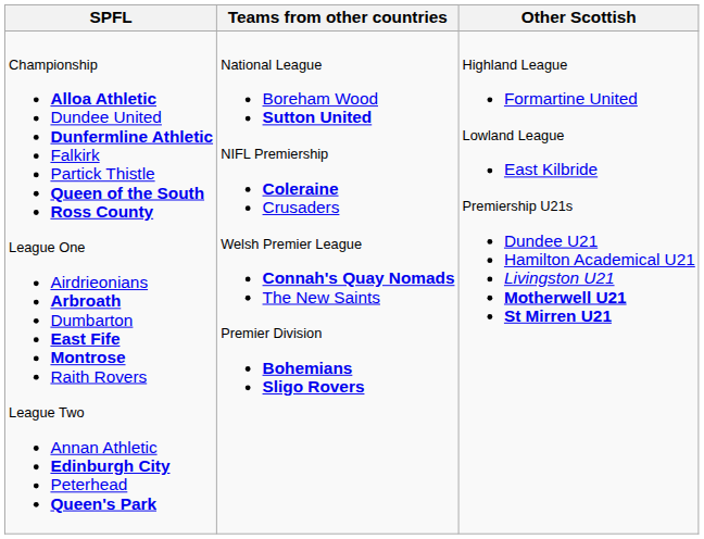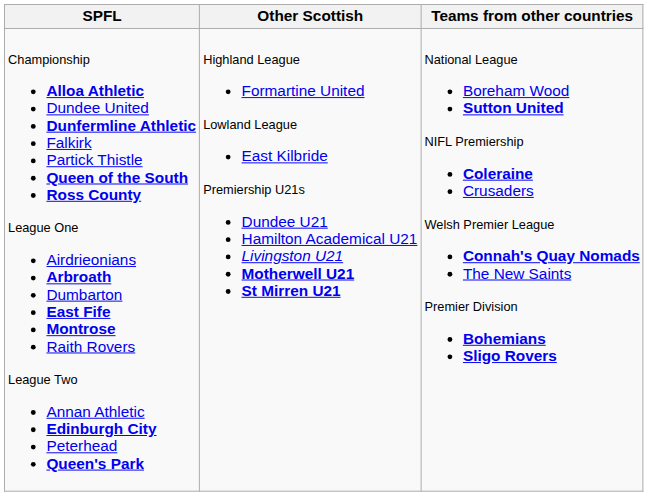columns swapped: Other Scottish <-> Teams from other countries
